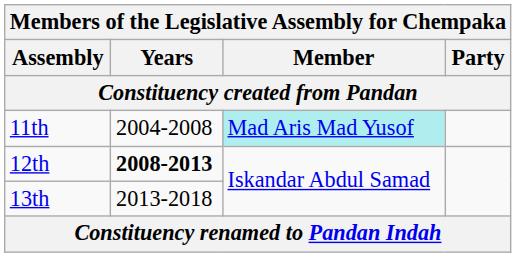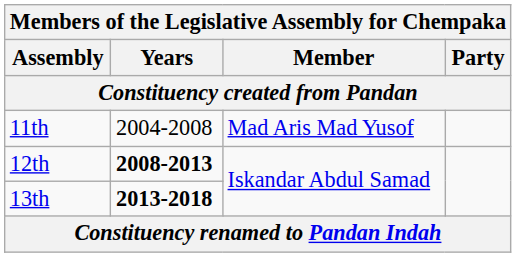11th | Member: paleturquoise background -> no background
13th | Years: normal -> bold
